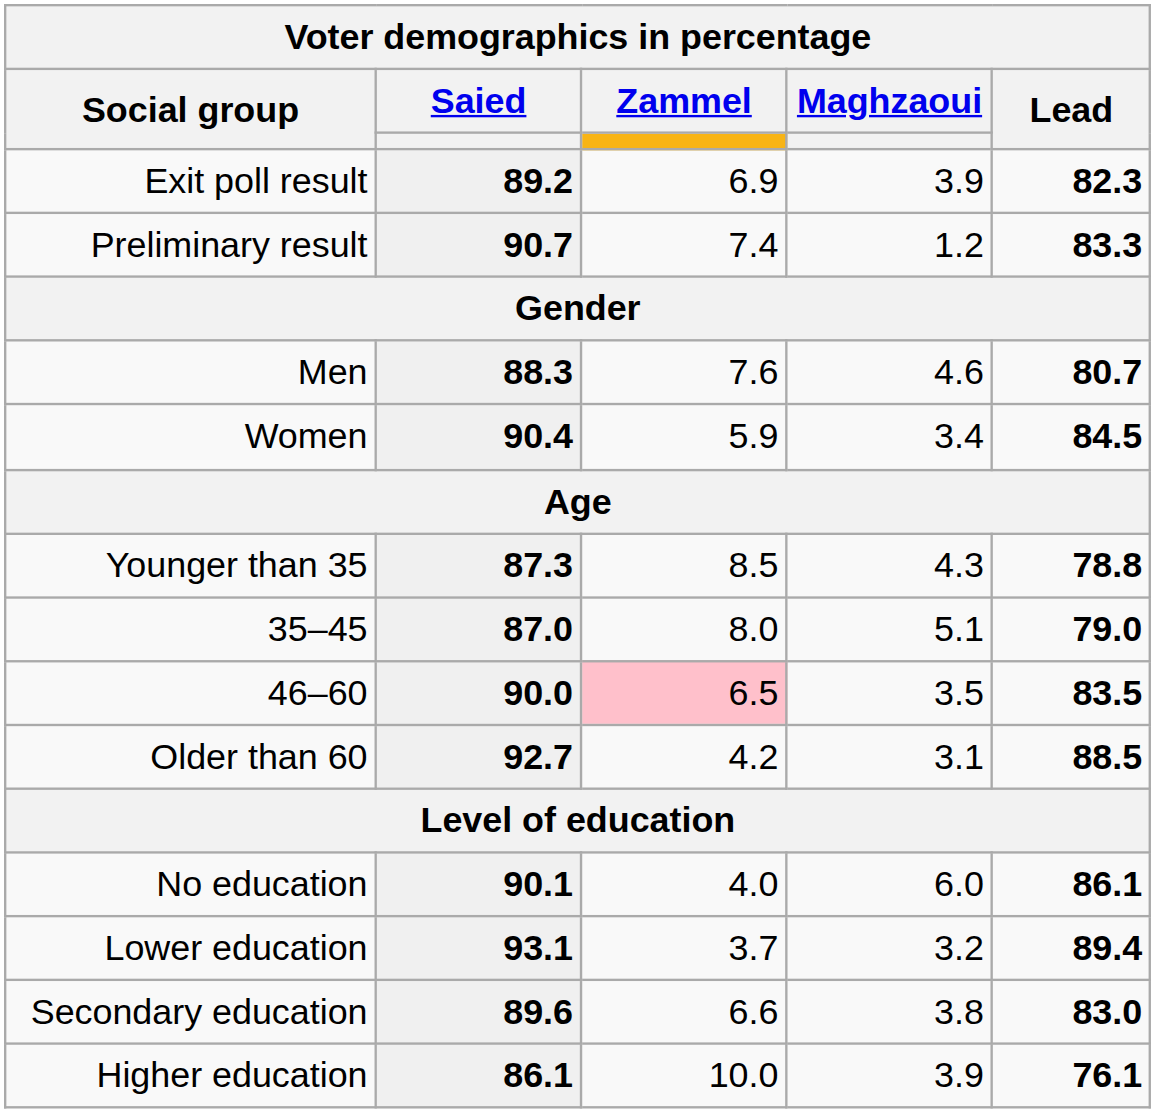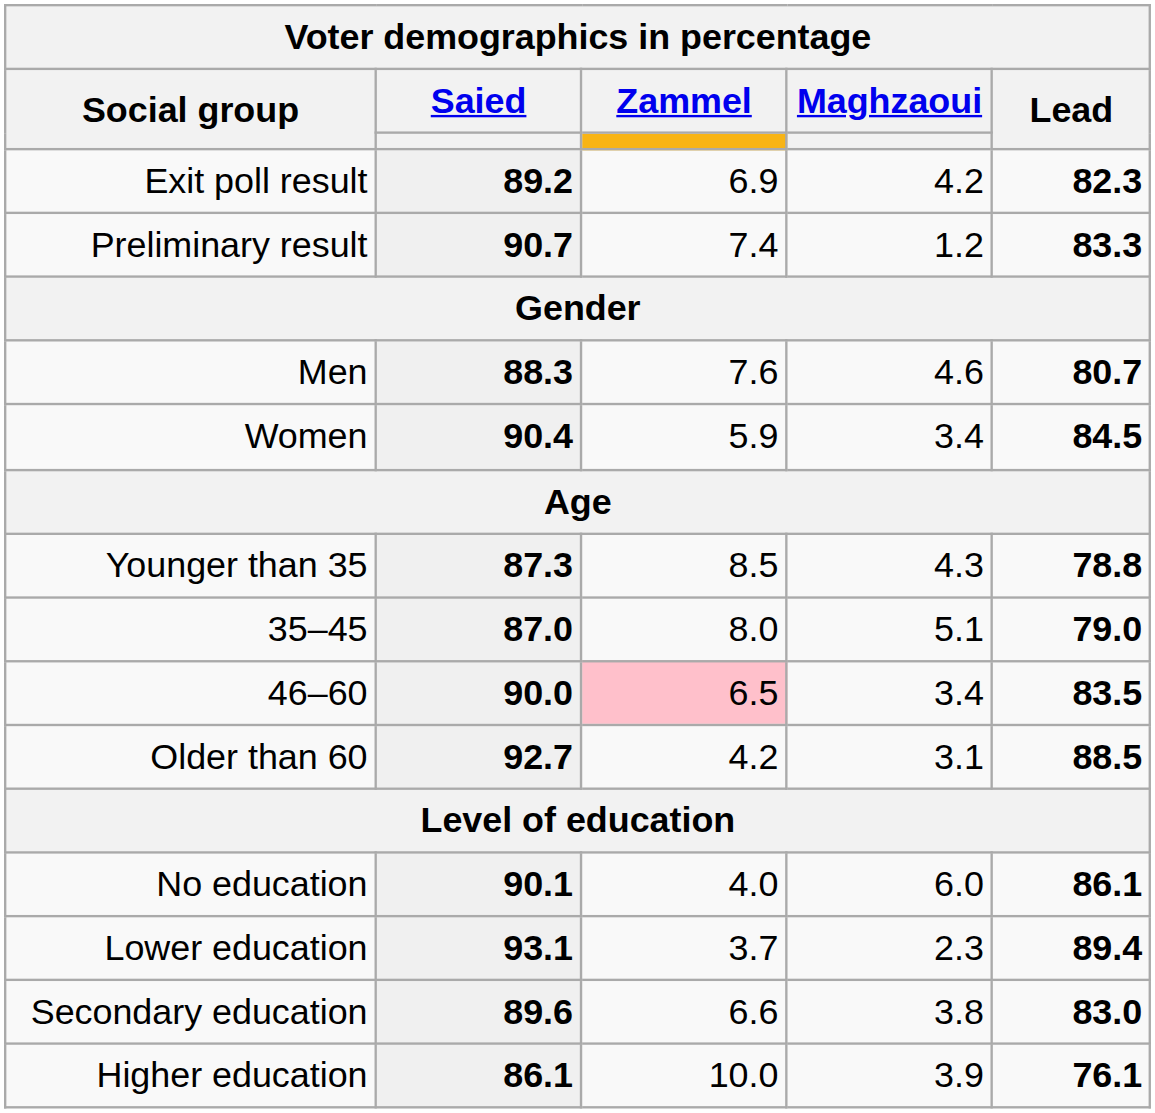Exit poll result | Maghzaoui: 3.9 -> 4.2
46–60 | Maghzaoui: 3.5 -> 3.4
Lower education | Maghzaoui: 3.2 -> 2.3
